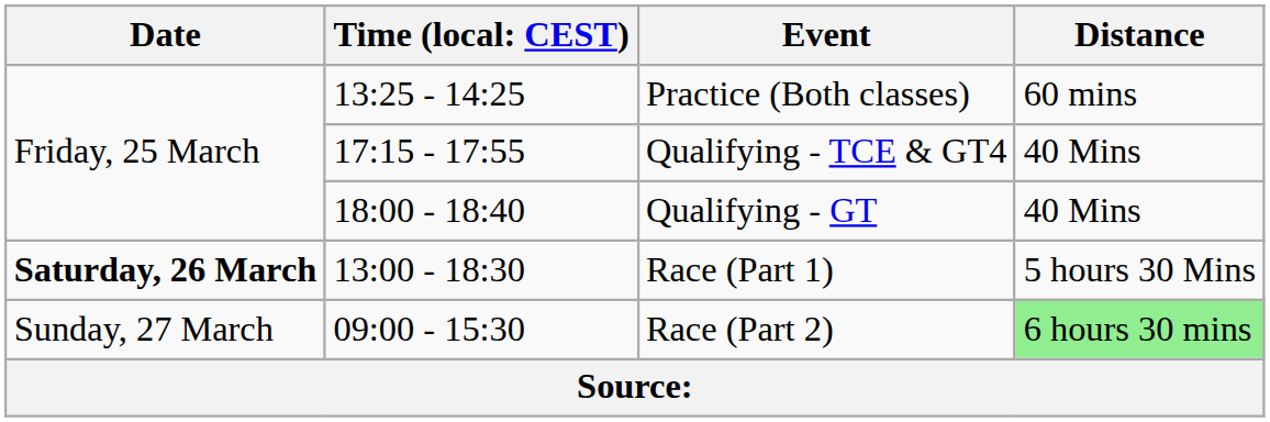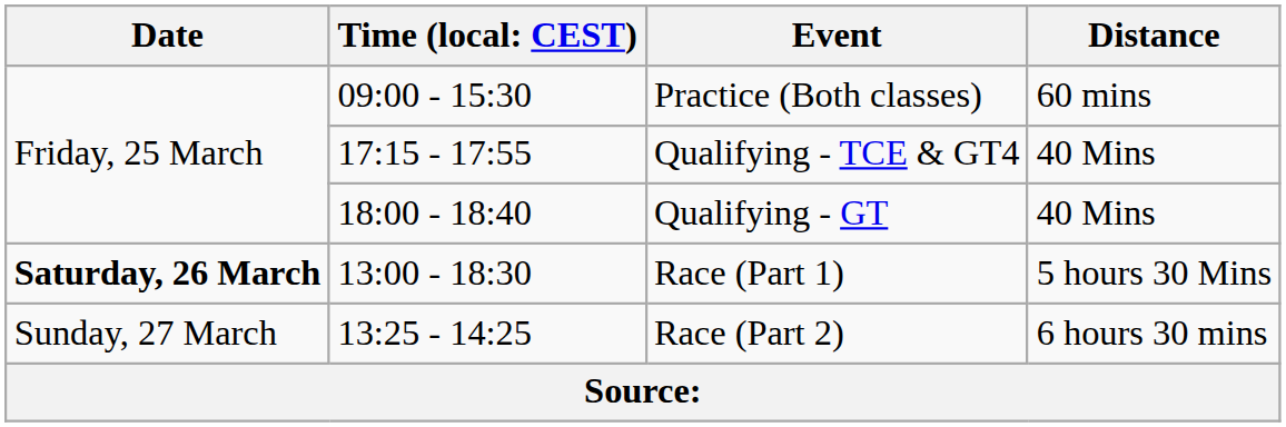Practice (Both classes) | column 2: 13:25 - 14:25 -> 09:00 - 15:30
Race (Part 2) | column 2: 09:00 - 15:30 -> 13:25 - 14:25
Race (Part 2) | Distance: lightgreen background -> no background
